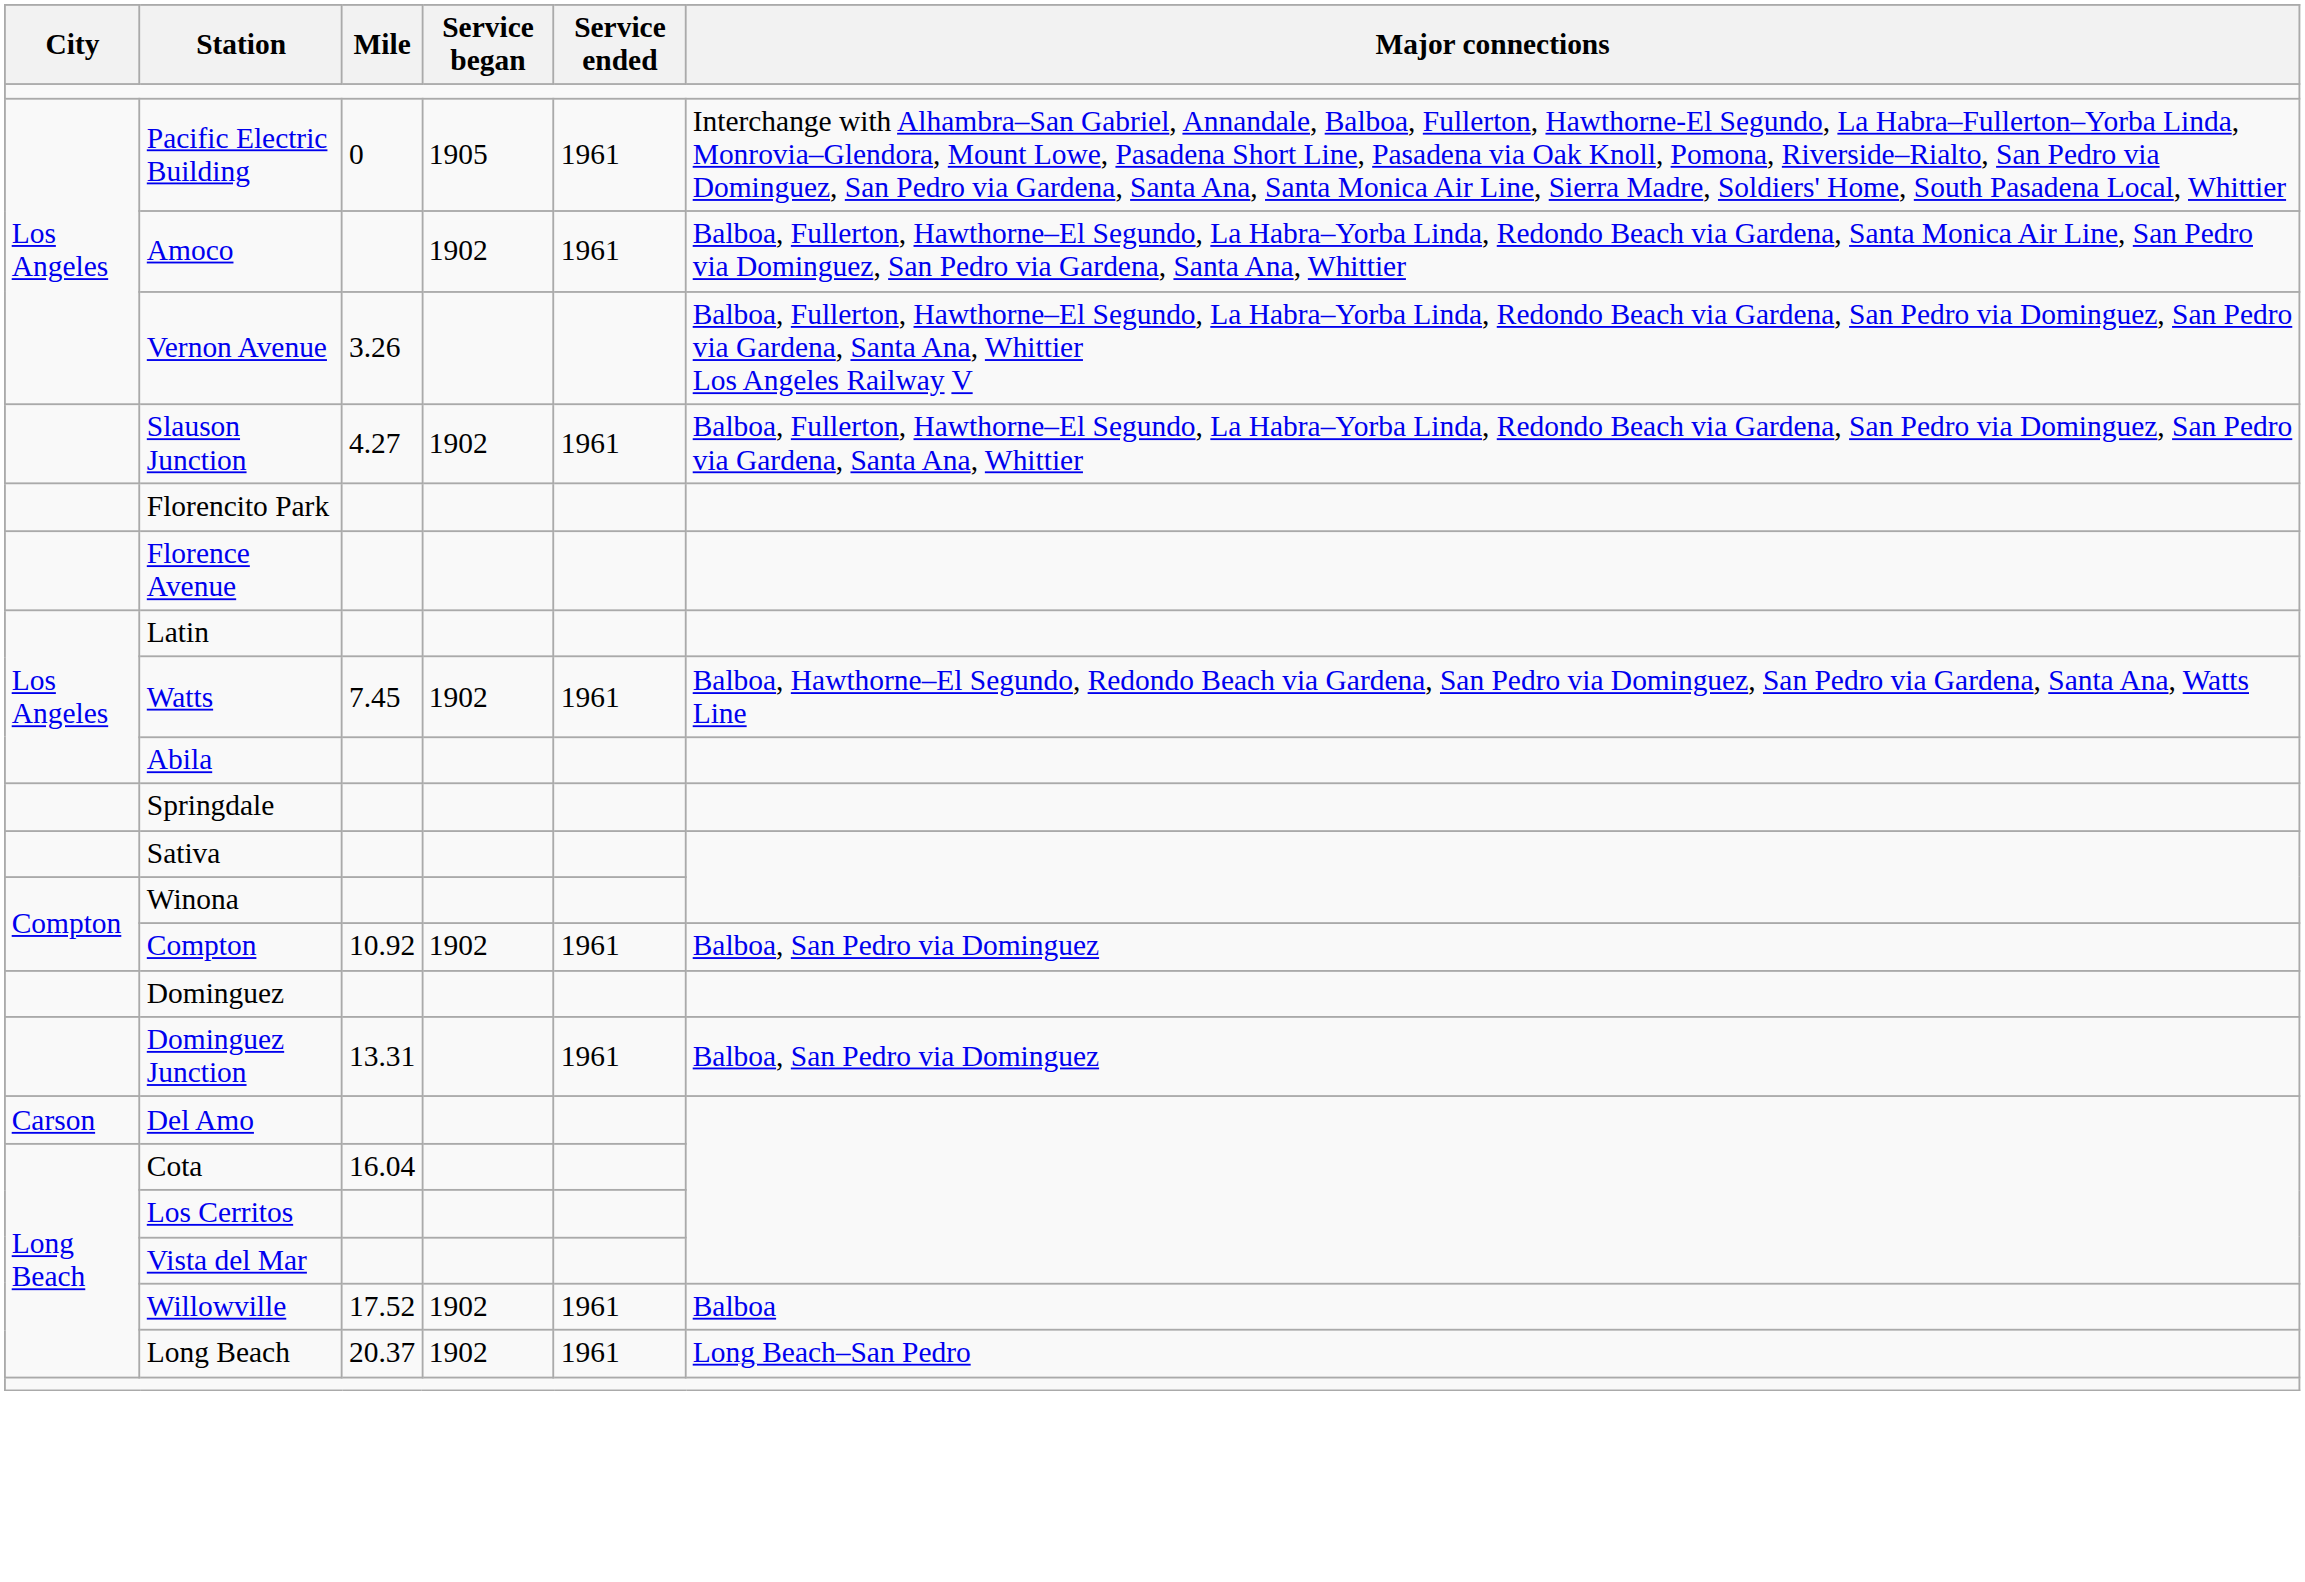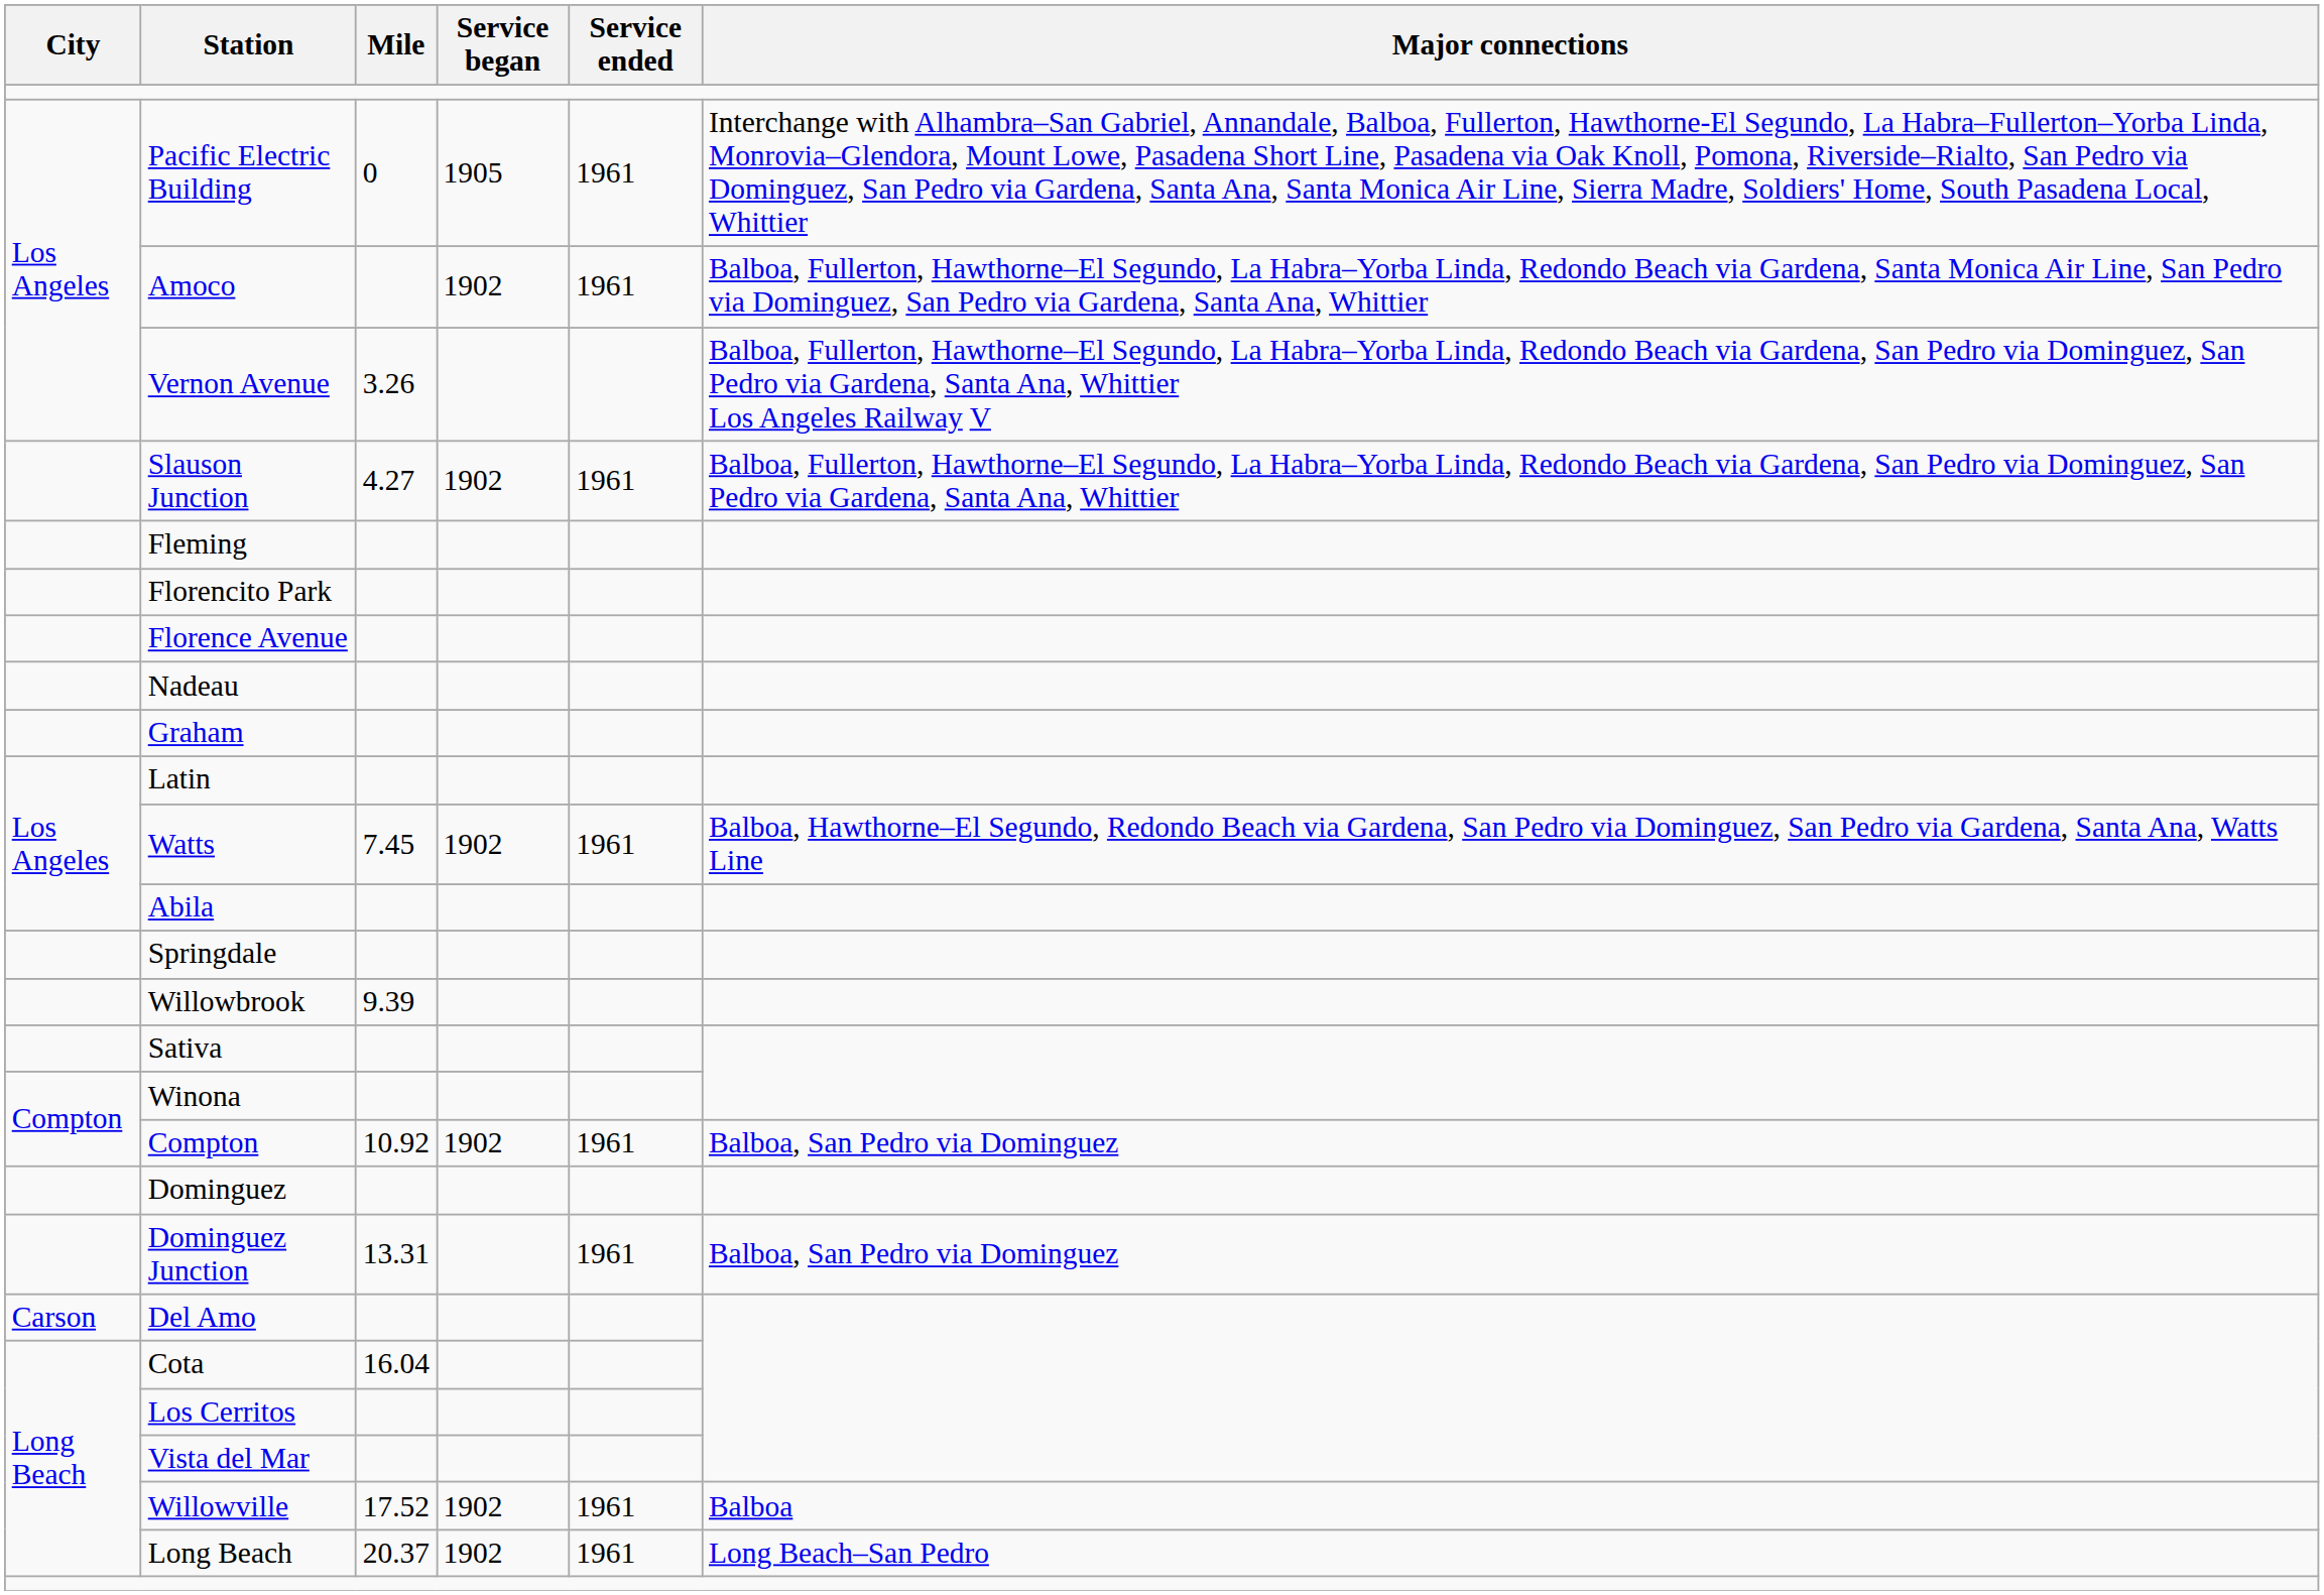+ row: Fleming
+ row: Nadeau
+ row: Graham
+ row: Willowbrook | 9.39
